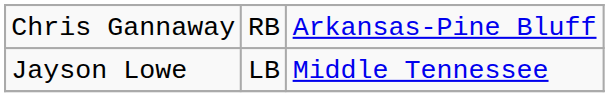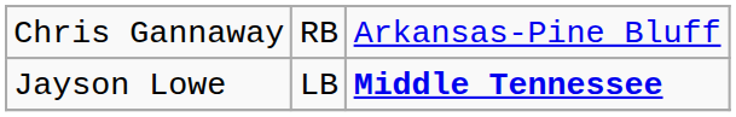Jayson Lowe | column 3: normal -> bold
